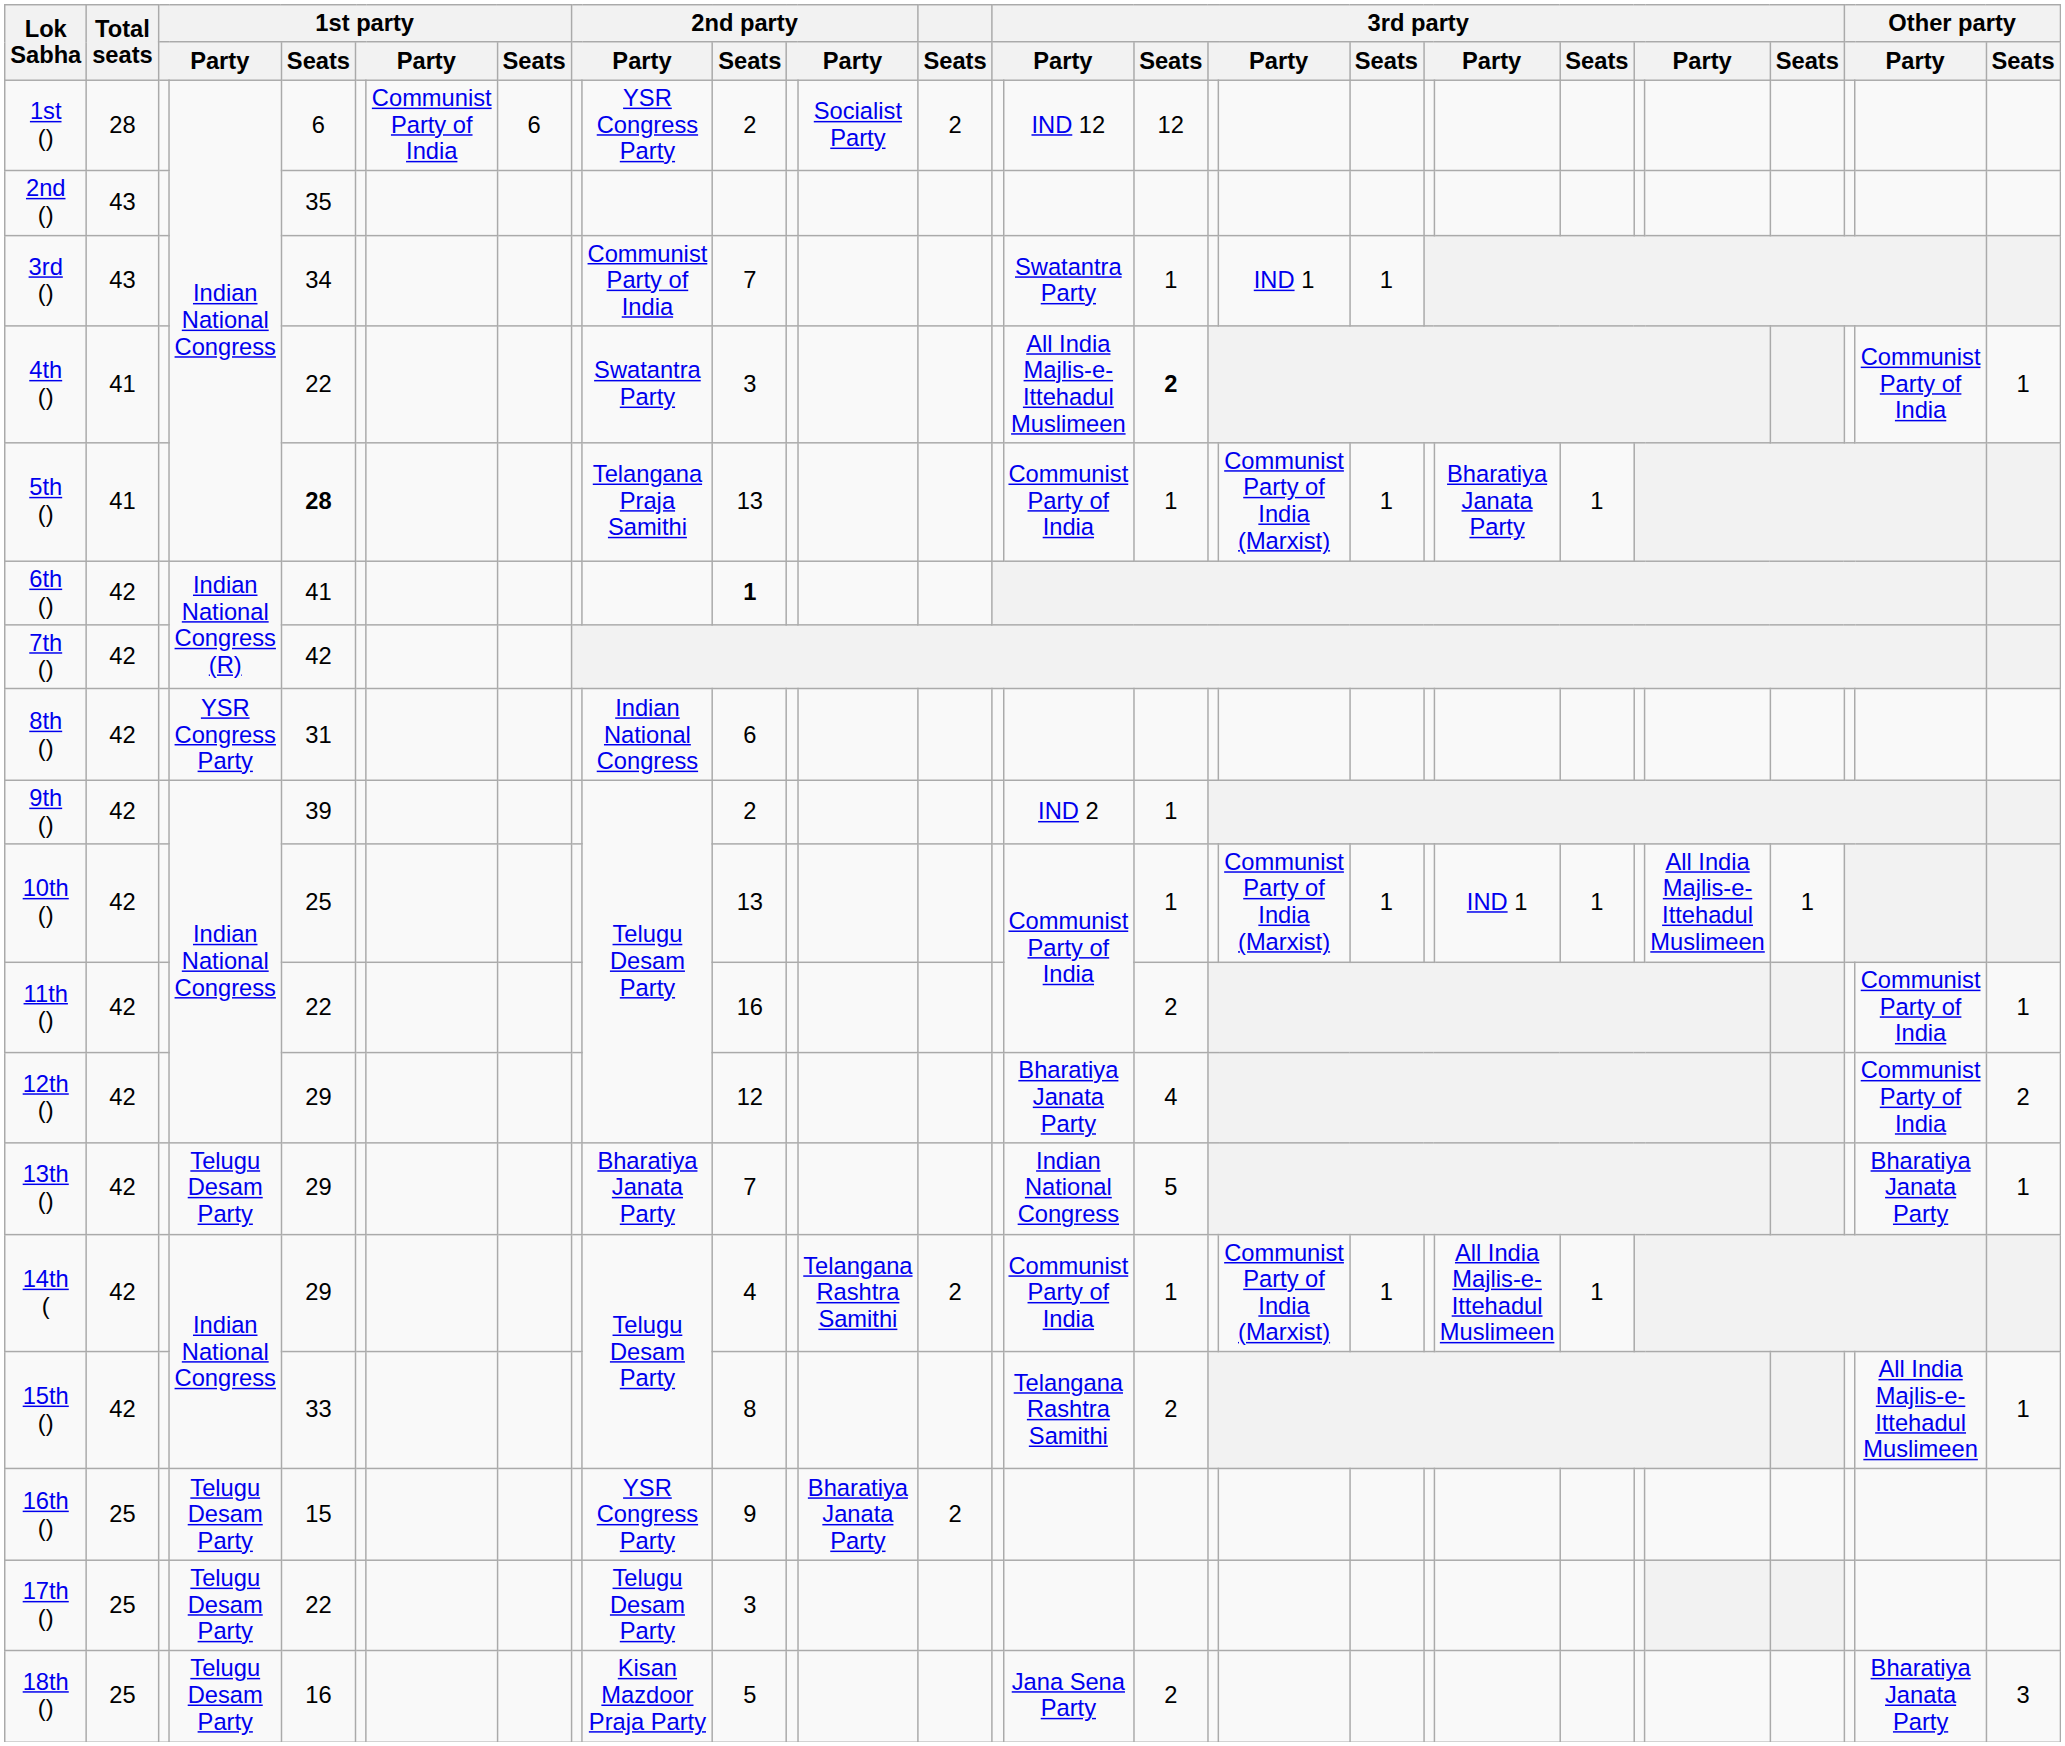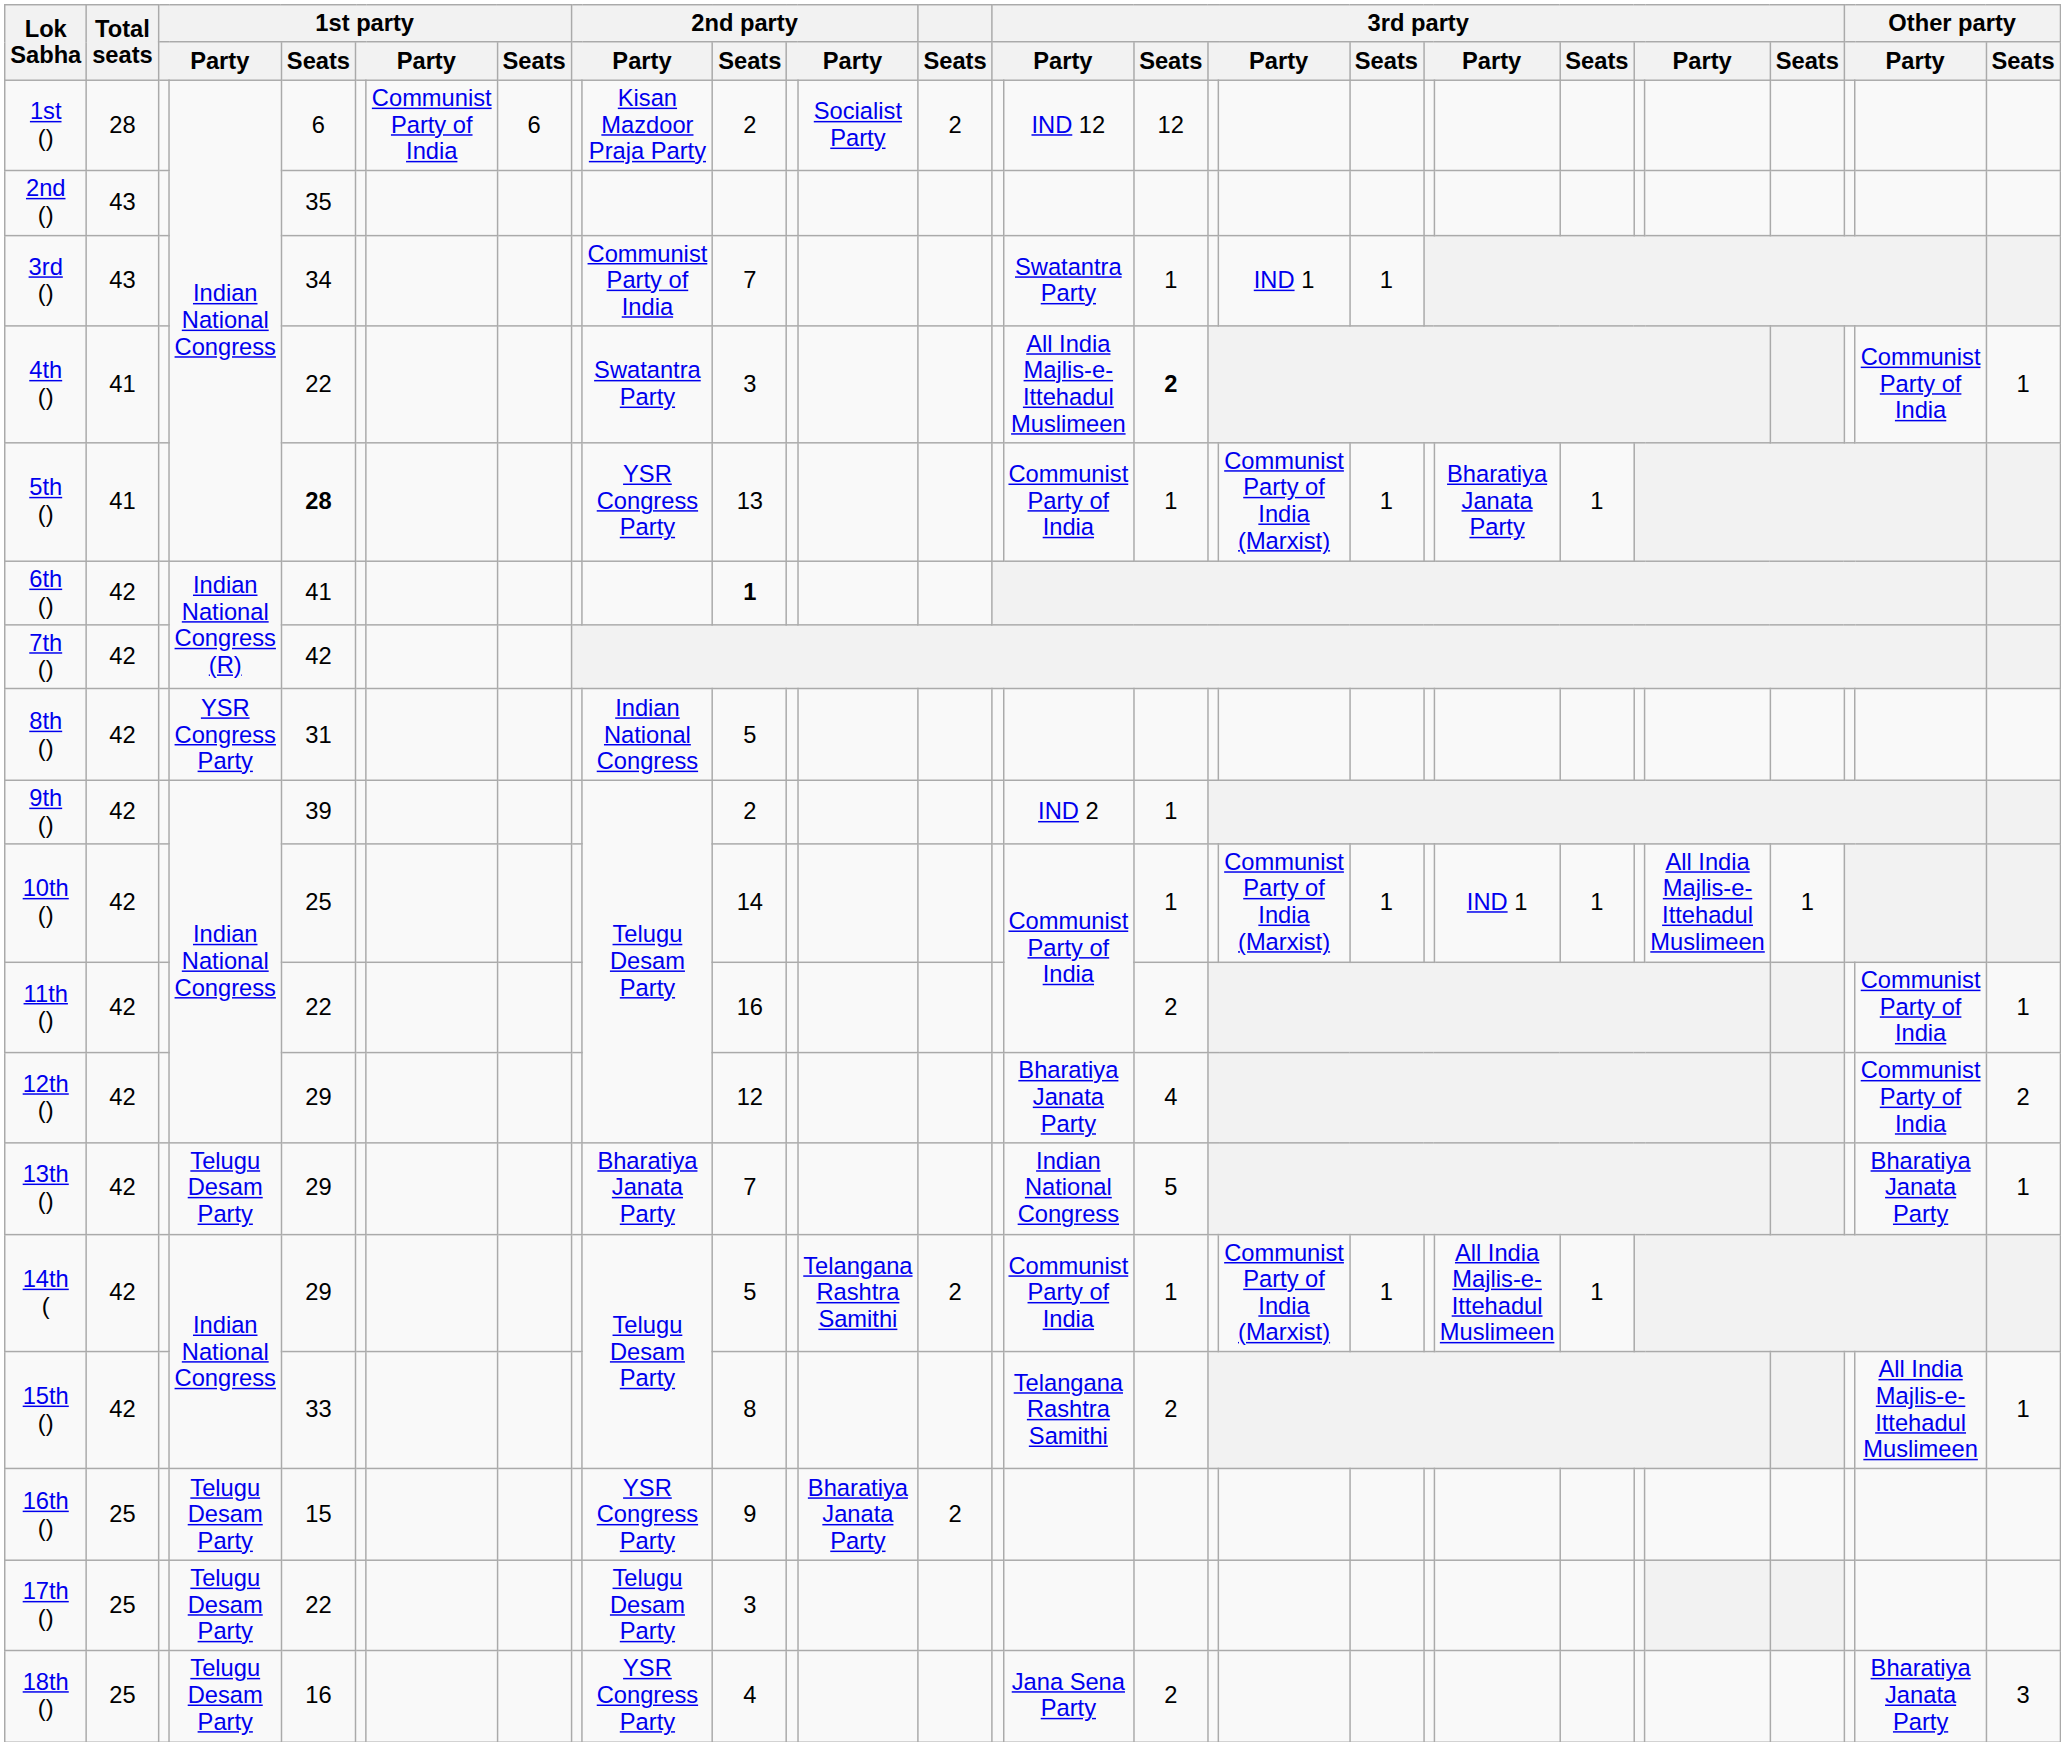1st () | column 10: YSR Congress Party -> Kisan Mazdoor Praja Party
5th () | column 10: Telangana Praja Samithi -> YSR Congress Party
8th () | 2nd party / Seats: 6 -> 5
10th () | 2nd party / Seats: 13 -> 14
14th ( | 2nd party / Seats: 4 -> 5
18th () | column 10: Kisan Mazdoor Praja Party -> YSR Congress Party
18th () | 2nd party / Seats: 5 -> 4
